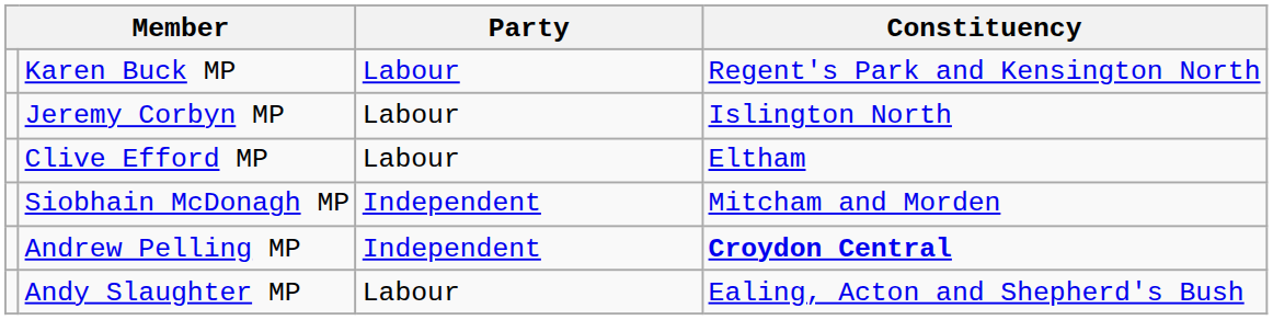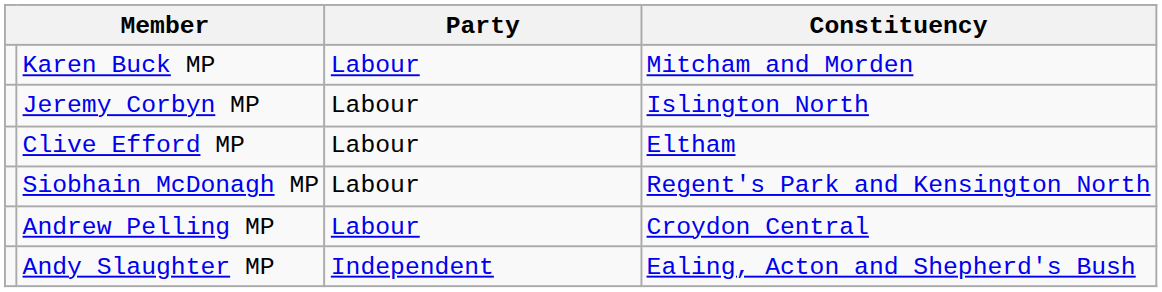Karen Buck MP | column 4: Regent's Park and Kensington North -> Mitcham and Morden
Siobhain McDonagh MP | Party: Independent -> Labour
Siobhain McDonagh MP | column 4: Mitcham and Morden -> Regent's Park and Kensington North
Andrew Pelling MP | Party: Independent -> Labour
Andrew Pelling MP | column 4: bold -> normal
Andy Slaughter MP | Party: Labour -> Independent
